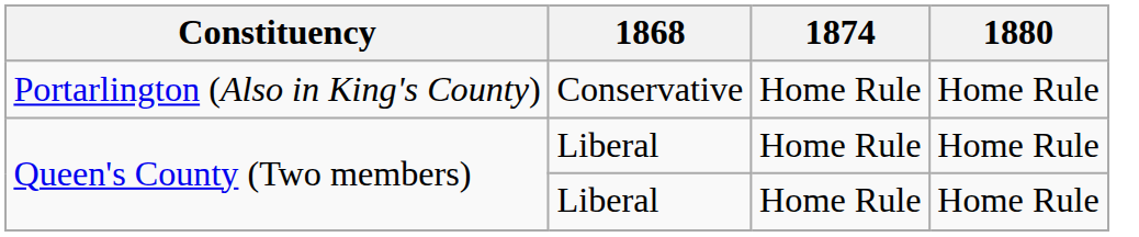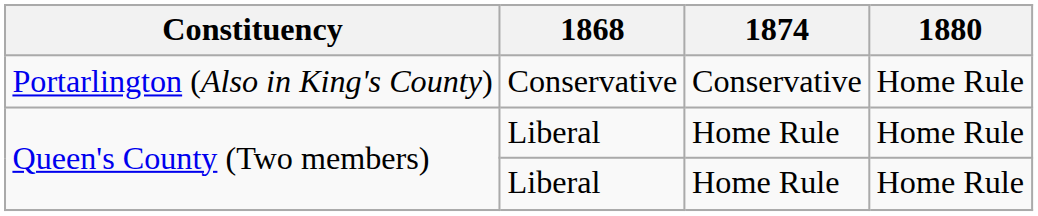Portarlington (Also in King's County) | 1874: Home Rule -> Conservative
